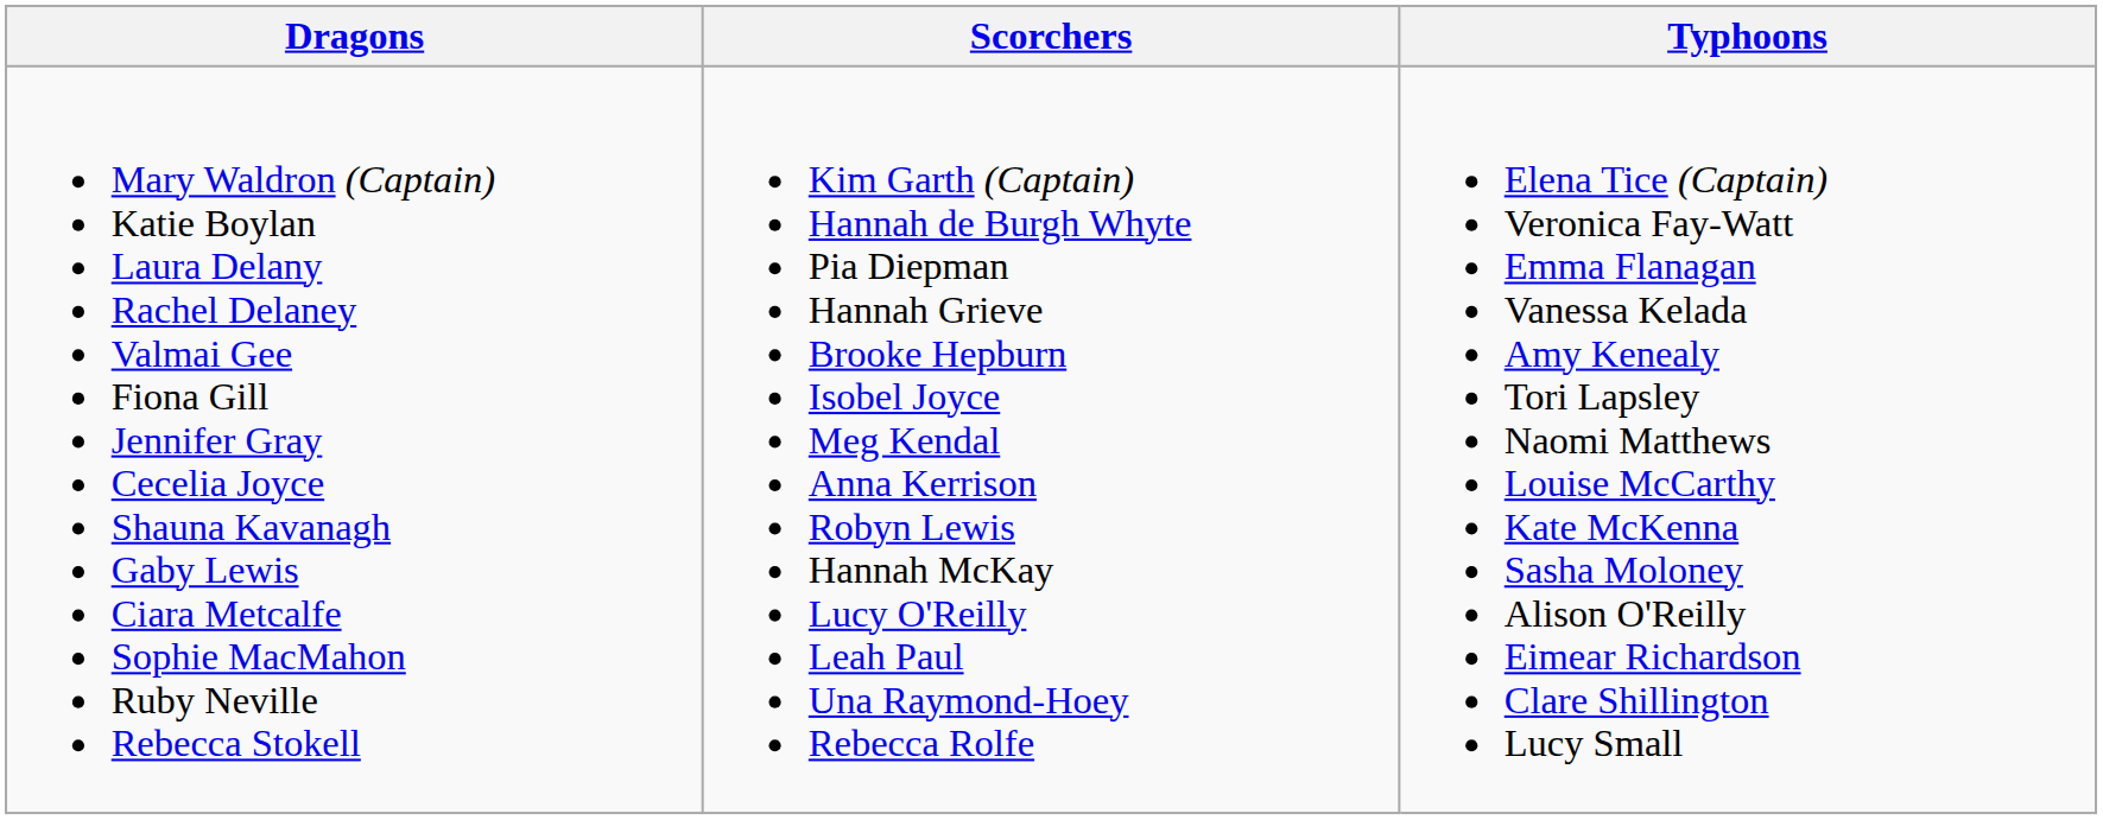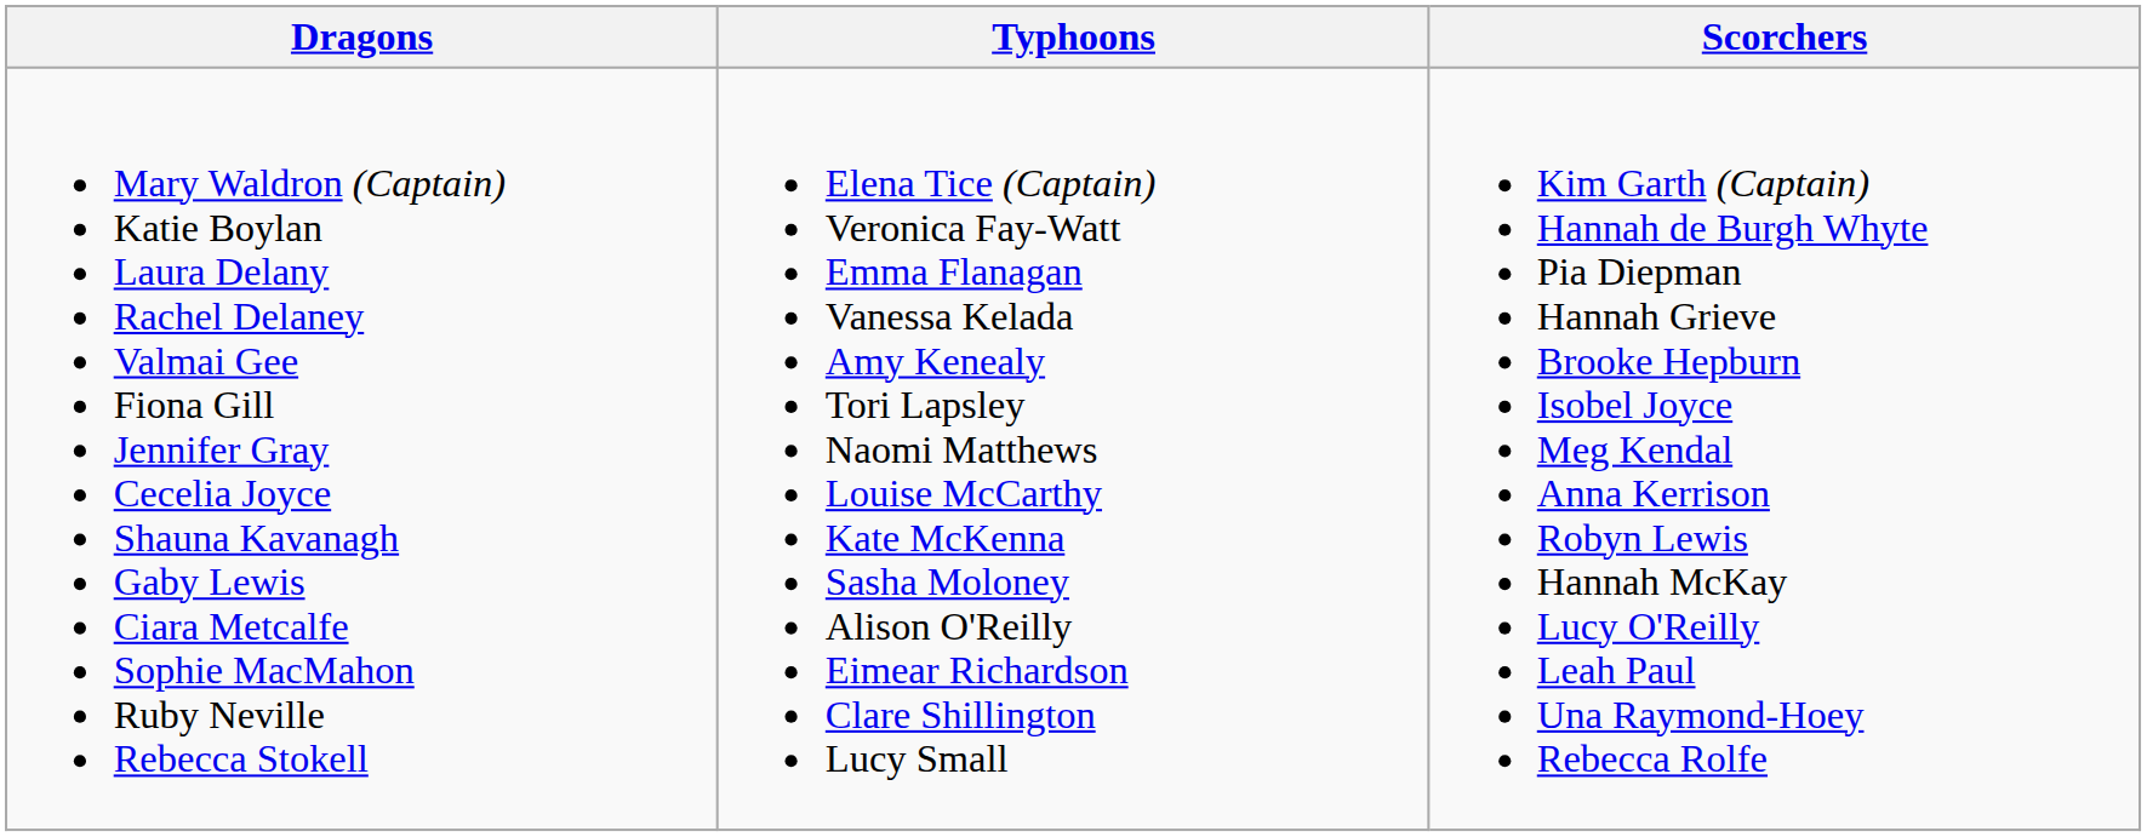columns swapped: Scorchers <-> Typhoons
